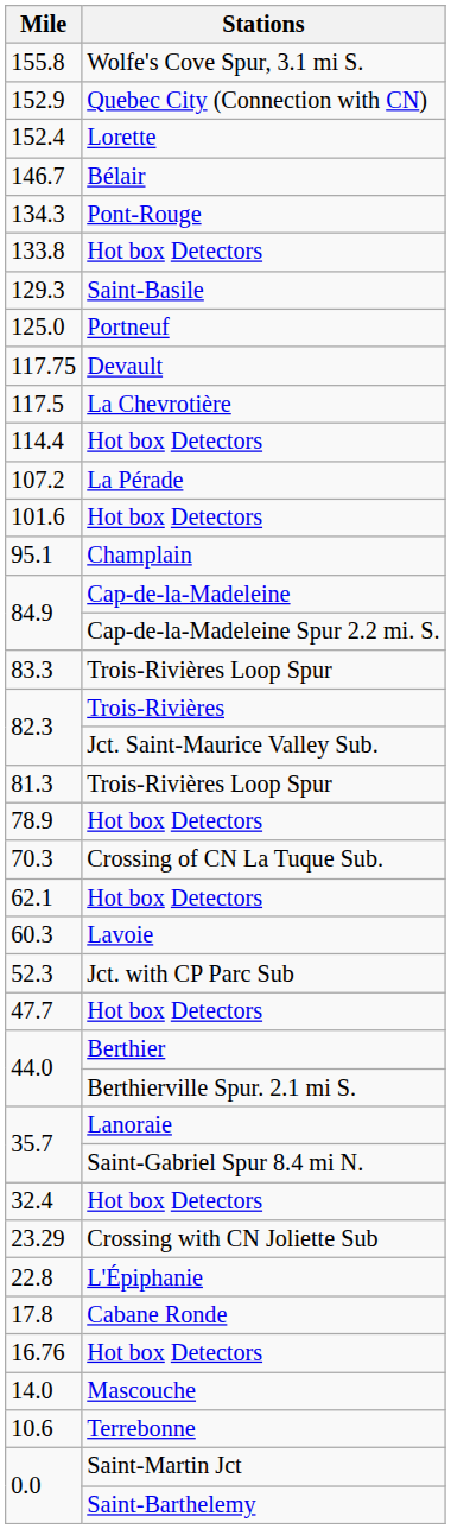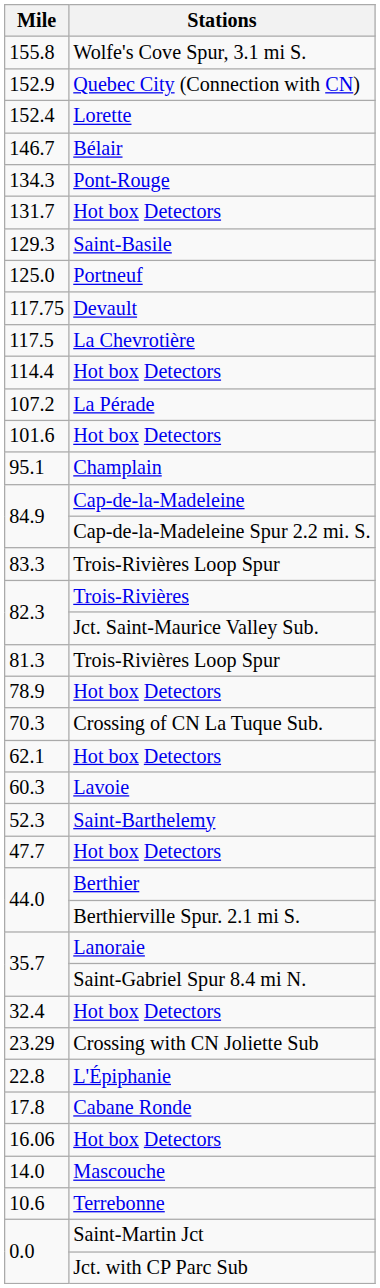row 7 | Mile: 133.8 -> 131.7
row 26 | Stations: Jct. with CP Parc Sub -> Saint-Barthelemy
row 36 | Mile: 16.76 -> 16.06
row 40 | Stations: Saint-Barthelemy -> Jct. with CP Parc Sub
